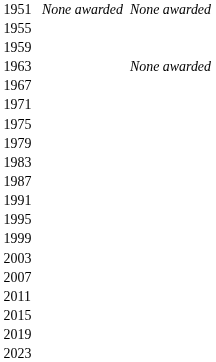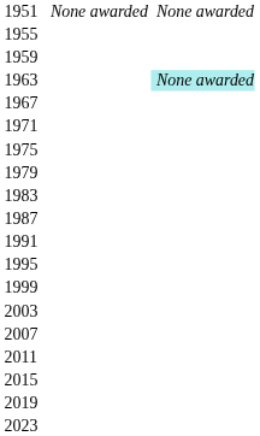1963 | column 3: no background -> paleturquoise background
